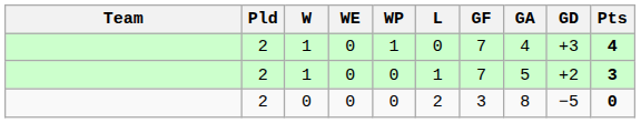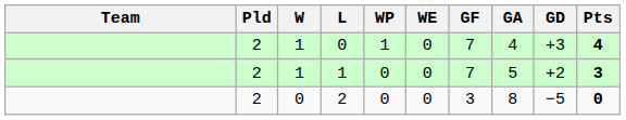columns swapped: WE <-> L
